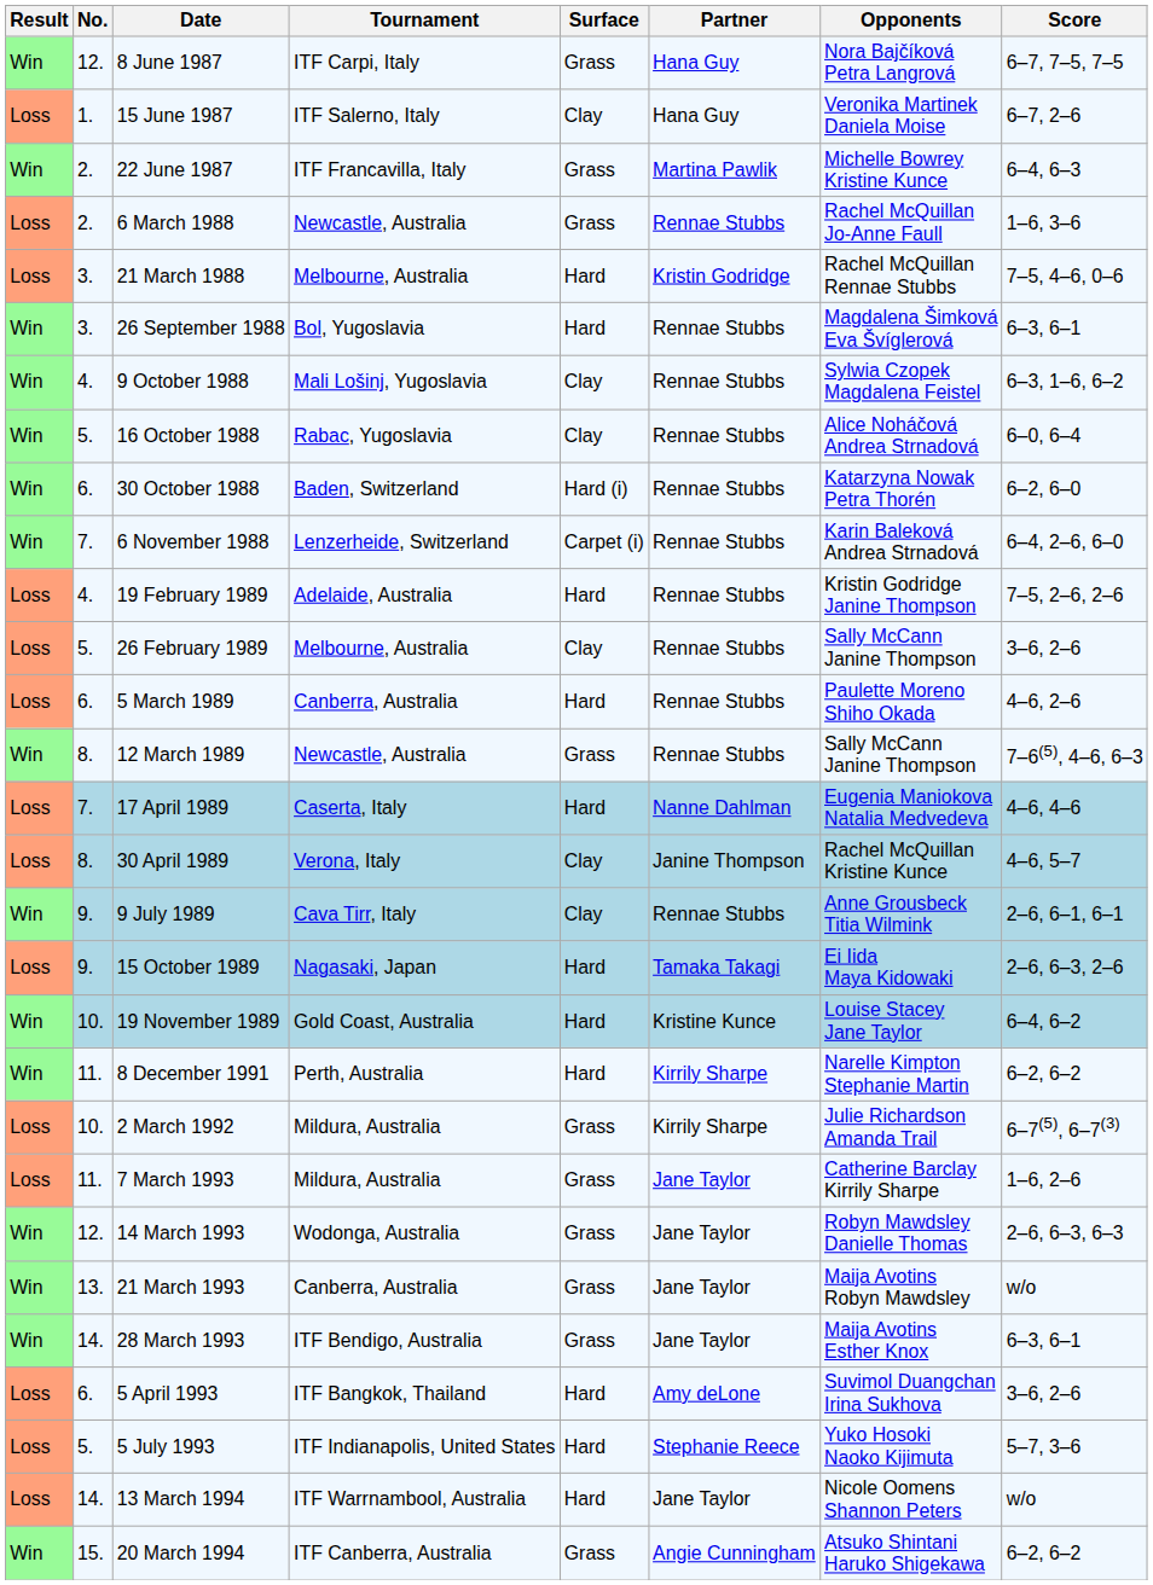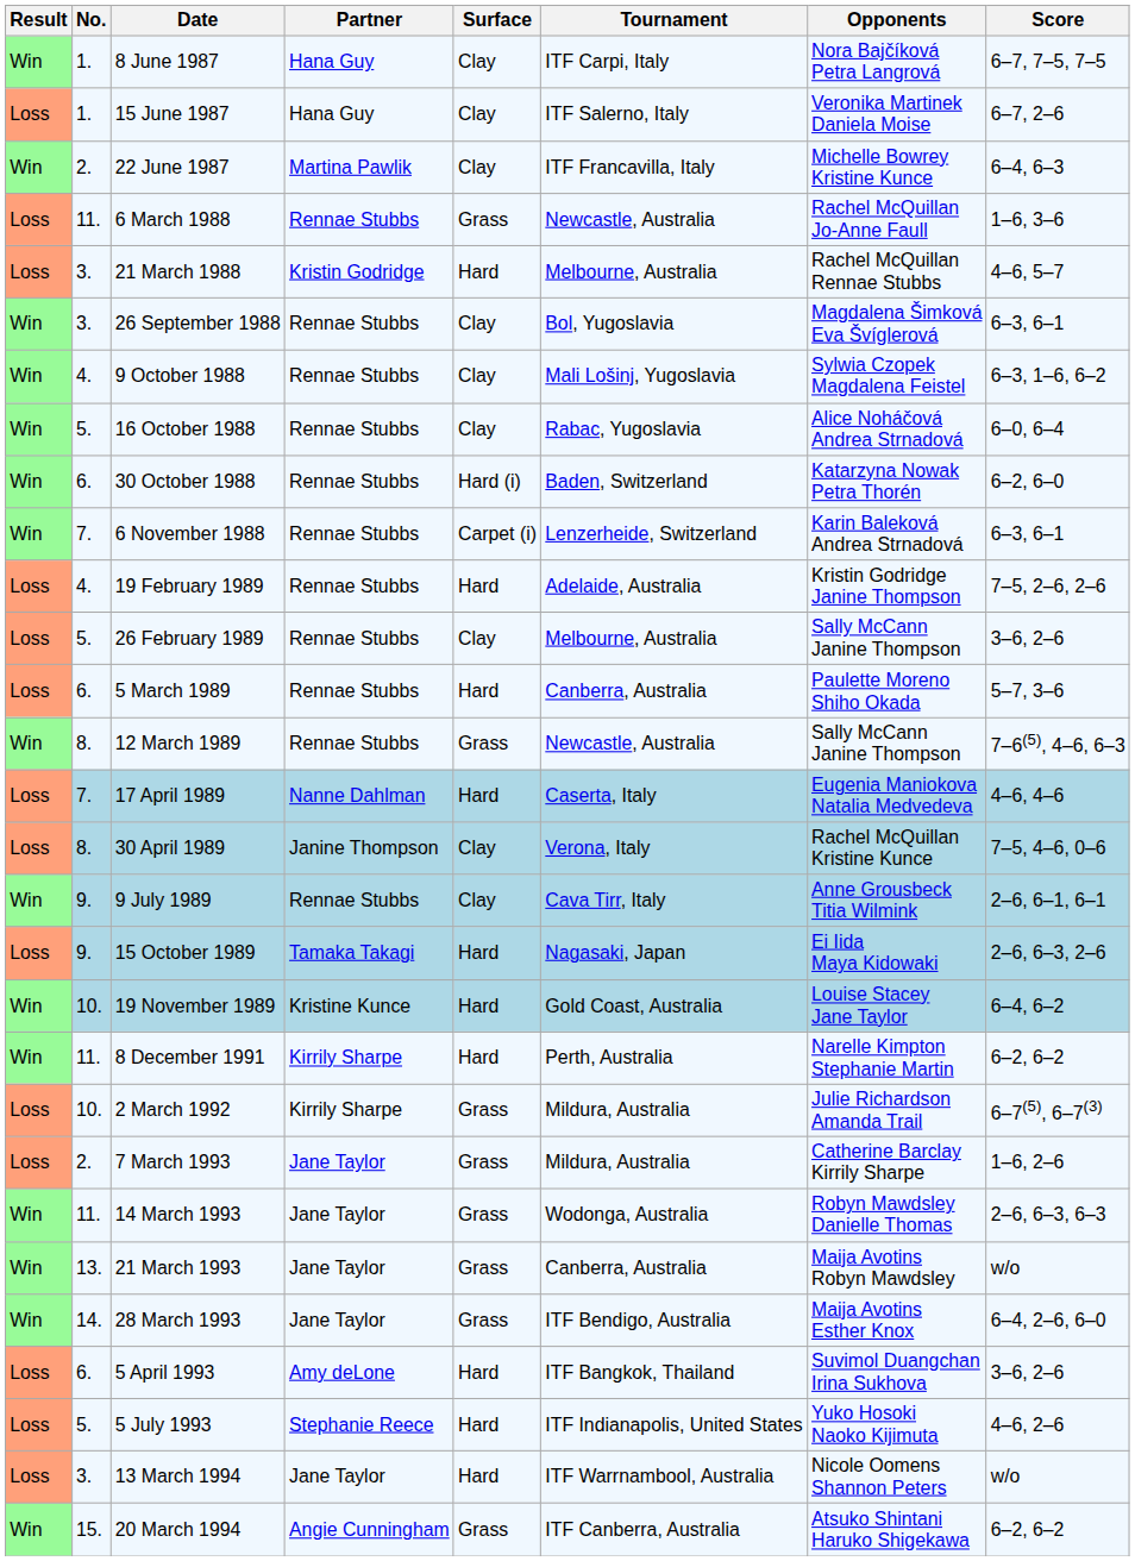columns swapped: Tournament <-> Partner
8 June 1987 | No.: 12. -> 1.
8 June 1987 | Surface: Grass -> Clay
22 June 1987 | Surface: Grass -> Clay
6 March 1988 | No.: 2. -> 11.
21 March 1988 | Score: 7–5, 4–6, 0–6 -> 4–6, 5–7
26 September 1988 | Surface: Hard -> Clay
6 November 1988 | Score: 6–4, 2–6, 6–0 -> 6–3, 6–1
5 March 1989 | Score: 4–6, 2–6 -> 5–7, 3–6
30 April 1989 | Score: 4–6, 5–7 -> 7–5, 4–6, 0–6
7 March 1993 | No.: 11. -> 2.
14 March 1993 | No.: 12. -> 11.
28 March 1993 | Score: 6–3, 6–1 -> 6–4, 2–6, 6–0
5 July 1993 | Score: 5–7, 3–6 -> 4–6, 2–6
13 March 1994 | No.: 14. -> 3.
